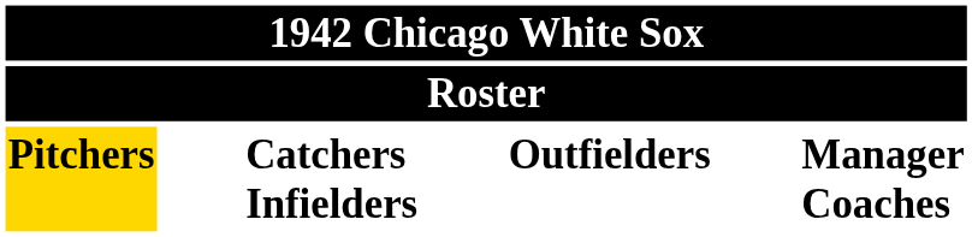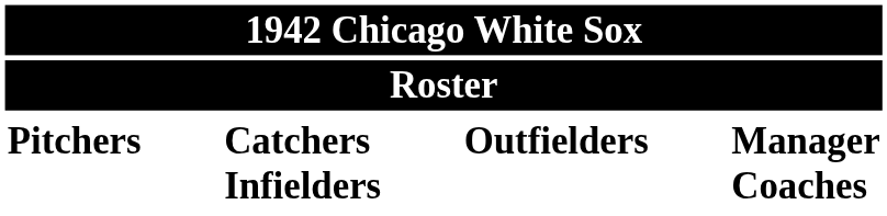Pitchers | column 1: gold background -> no background
